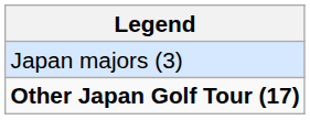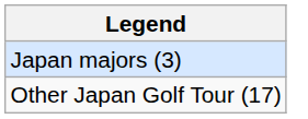row 3 | column 1: bold -> normal
